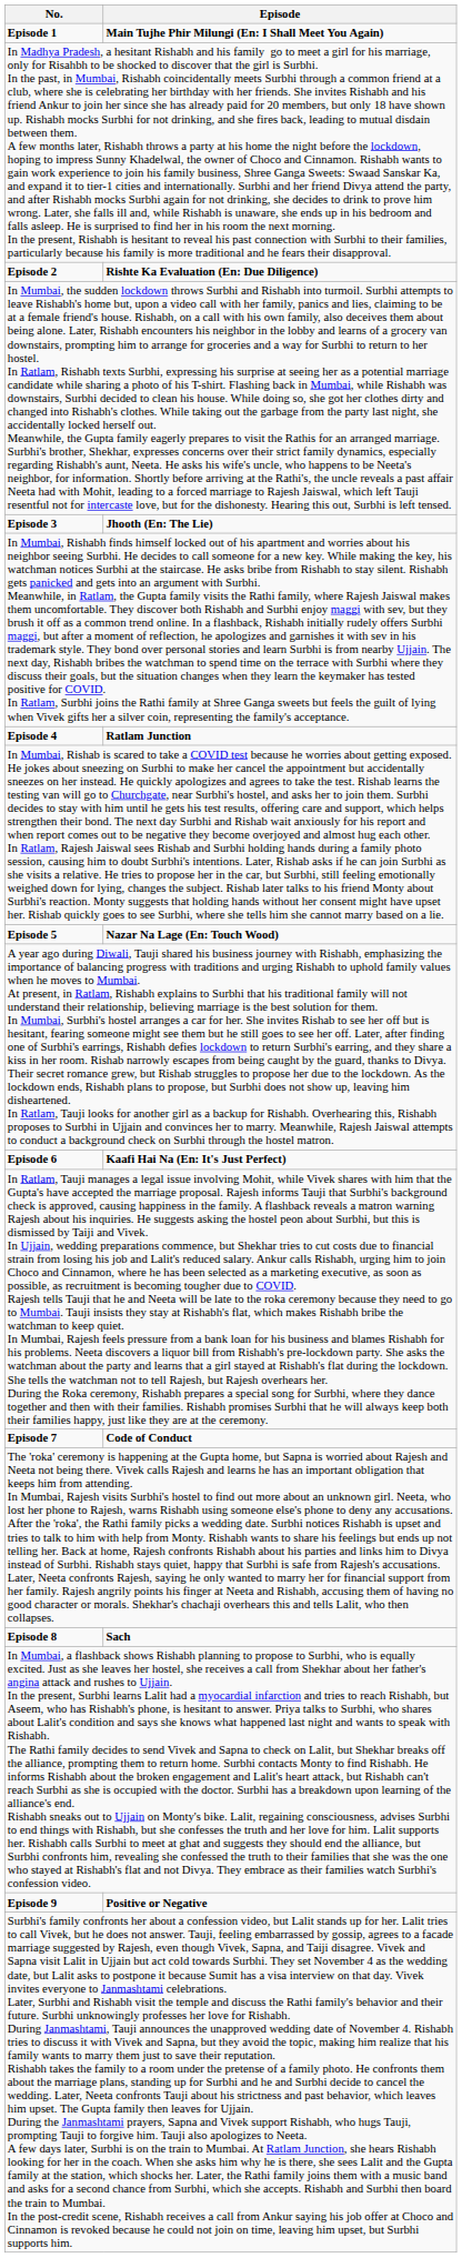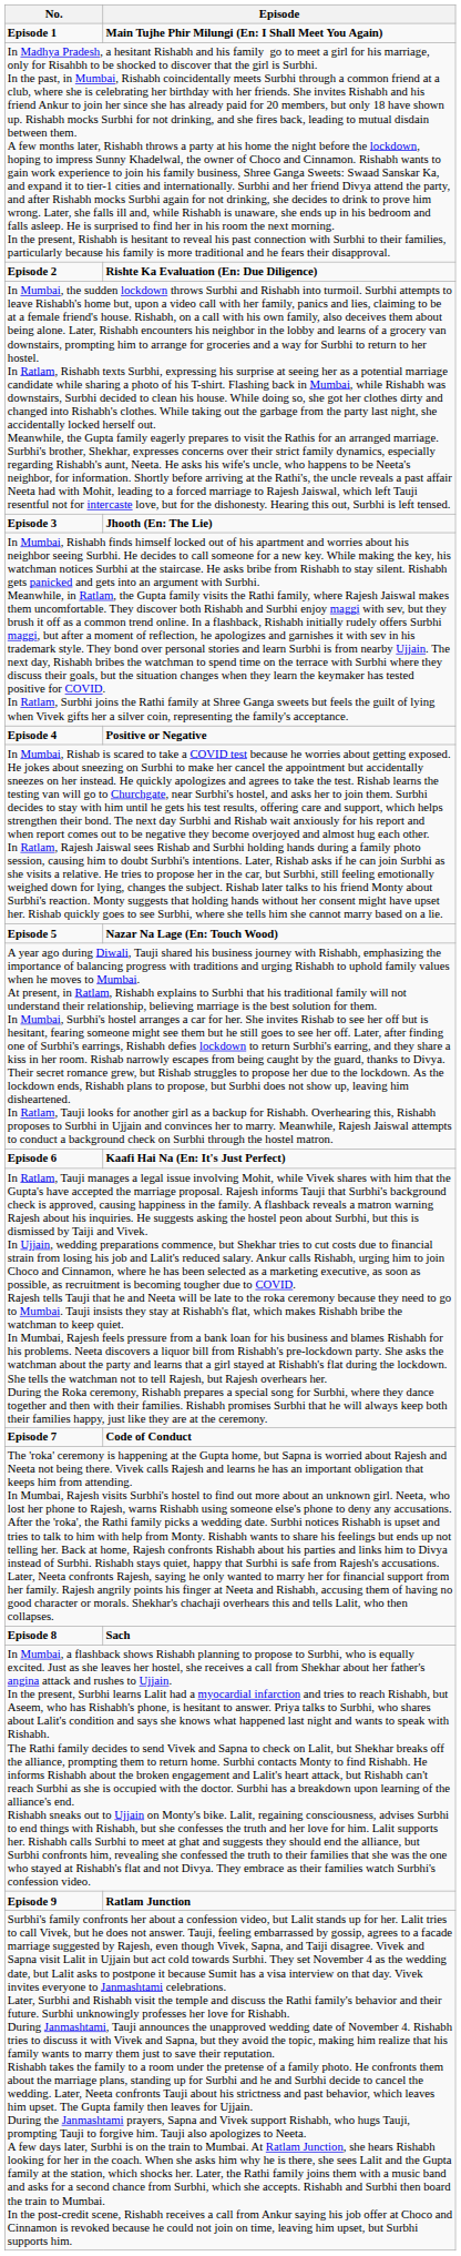Episode 4 | Episode: Ratlam Junction -> Positive or Negative
Episode 9 | Episode: Positive or Negative -> Ratlam Junction
